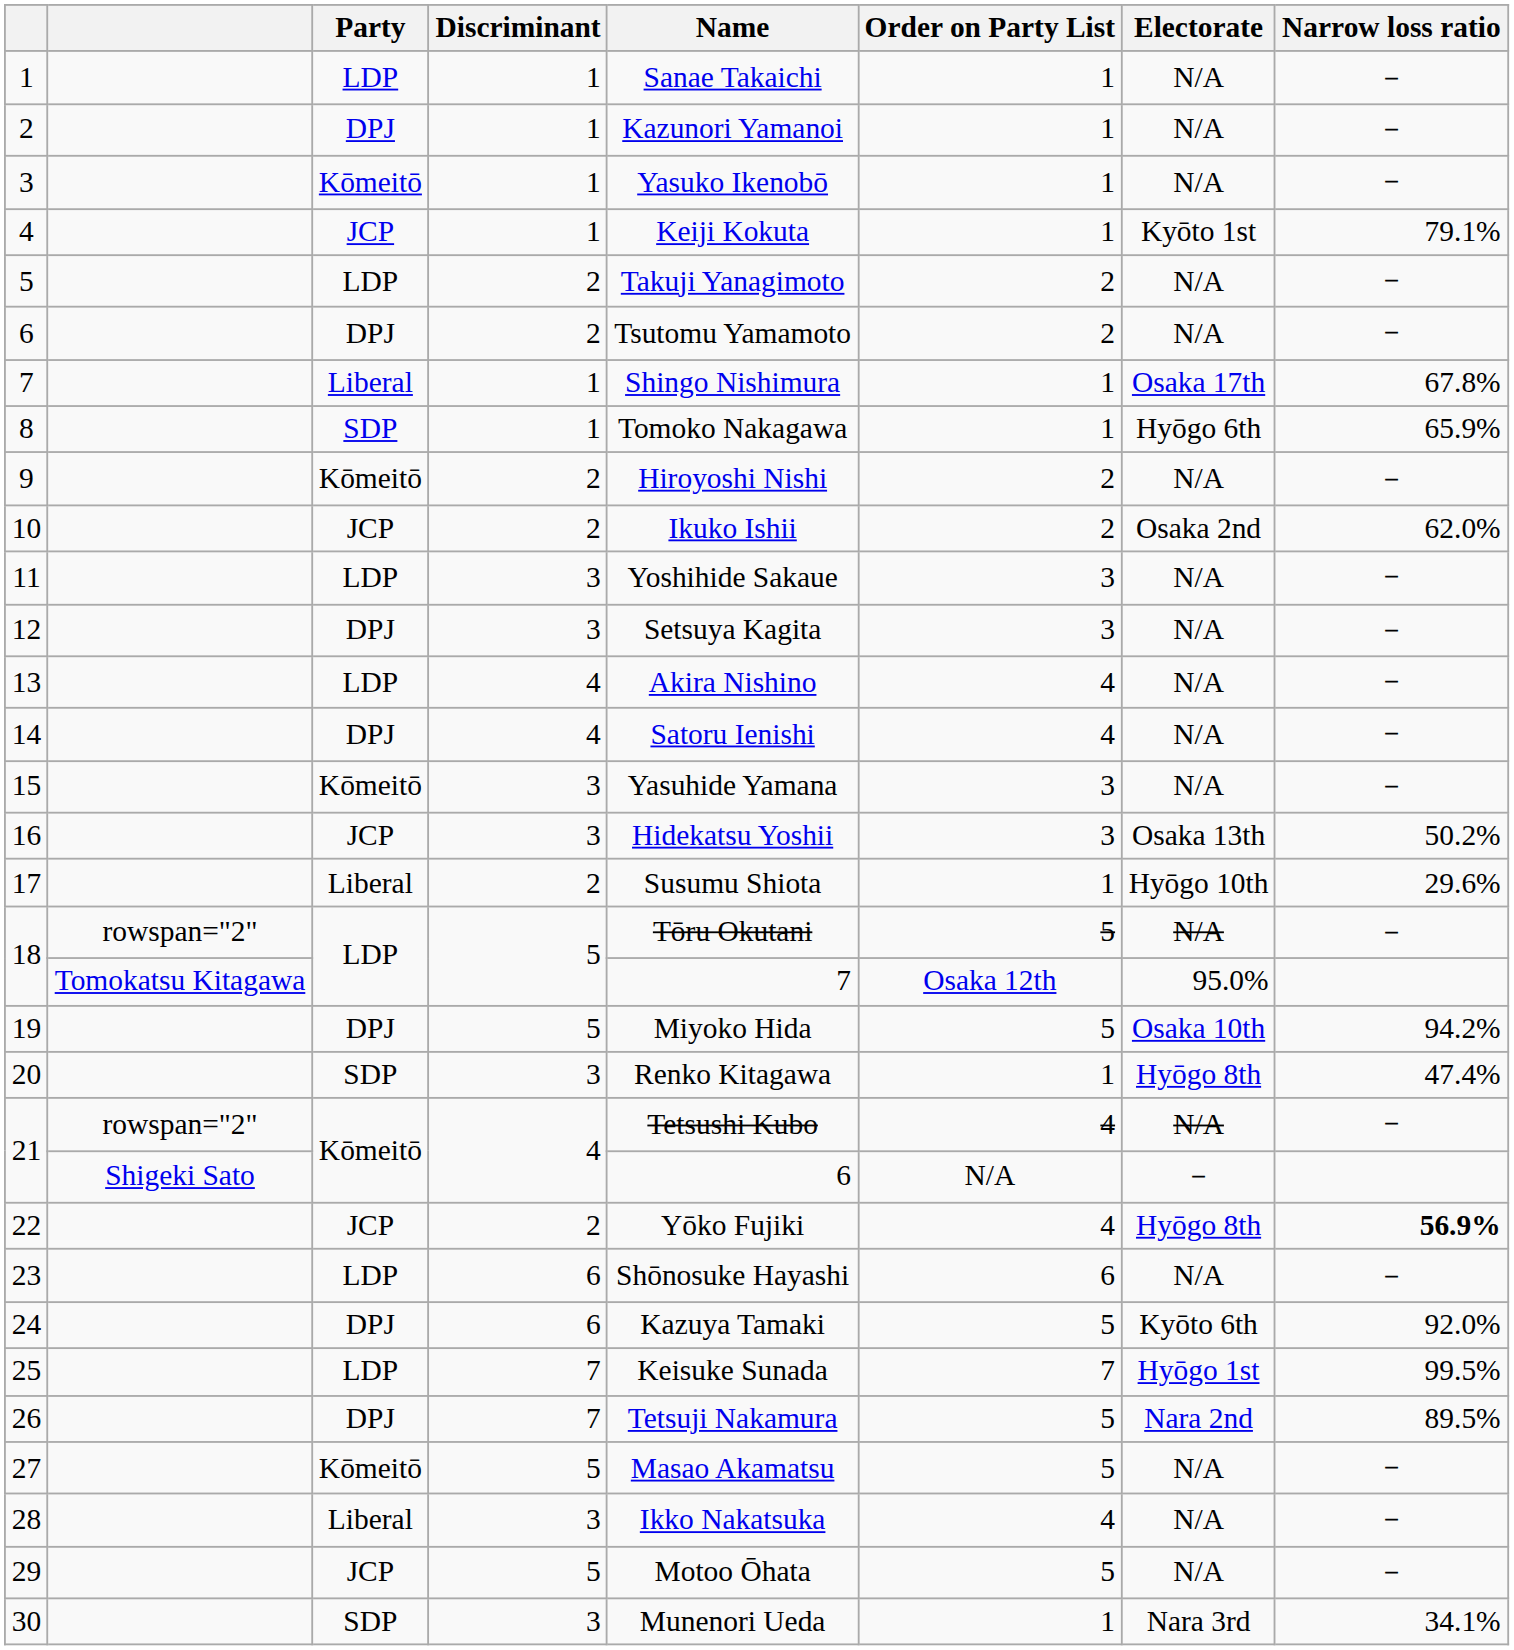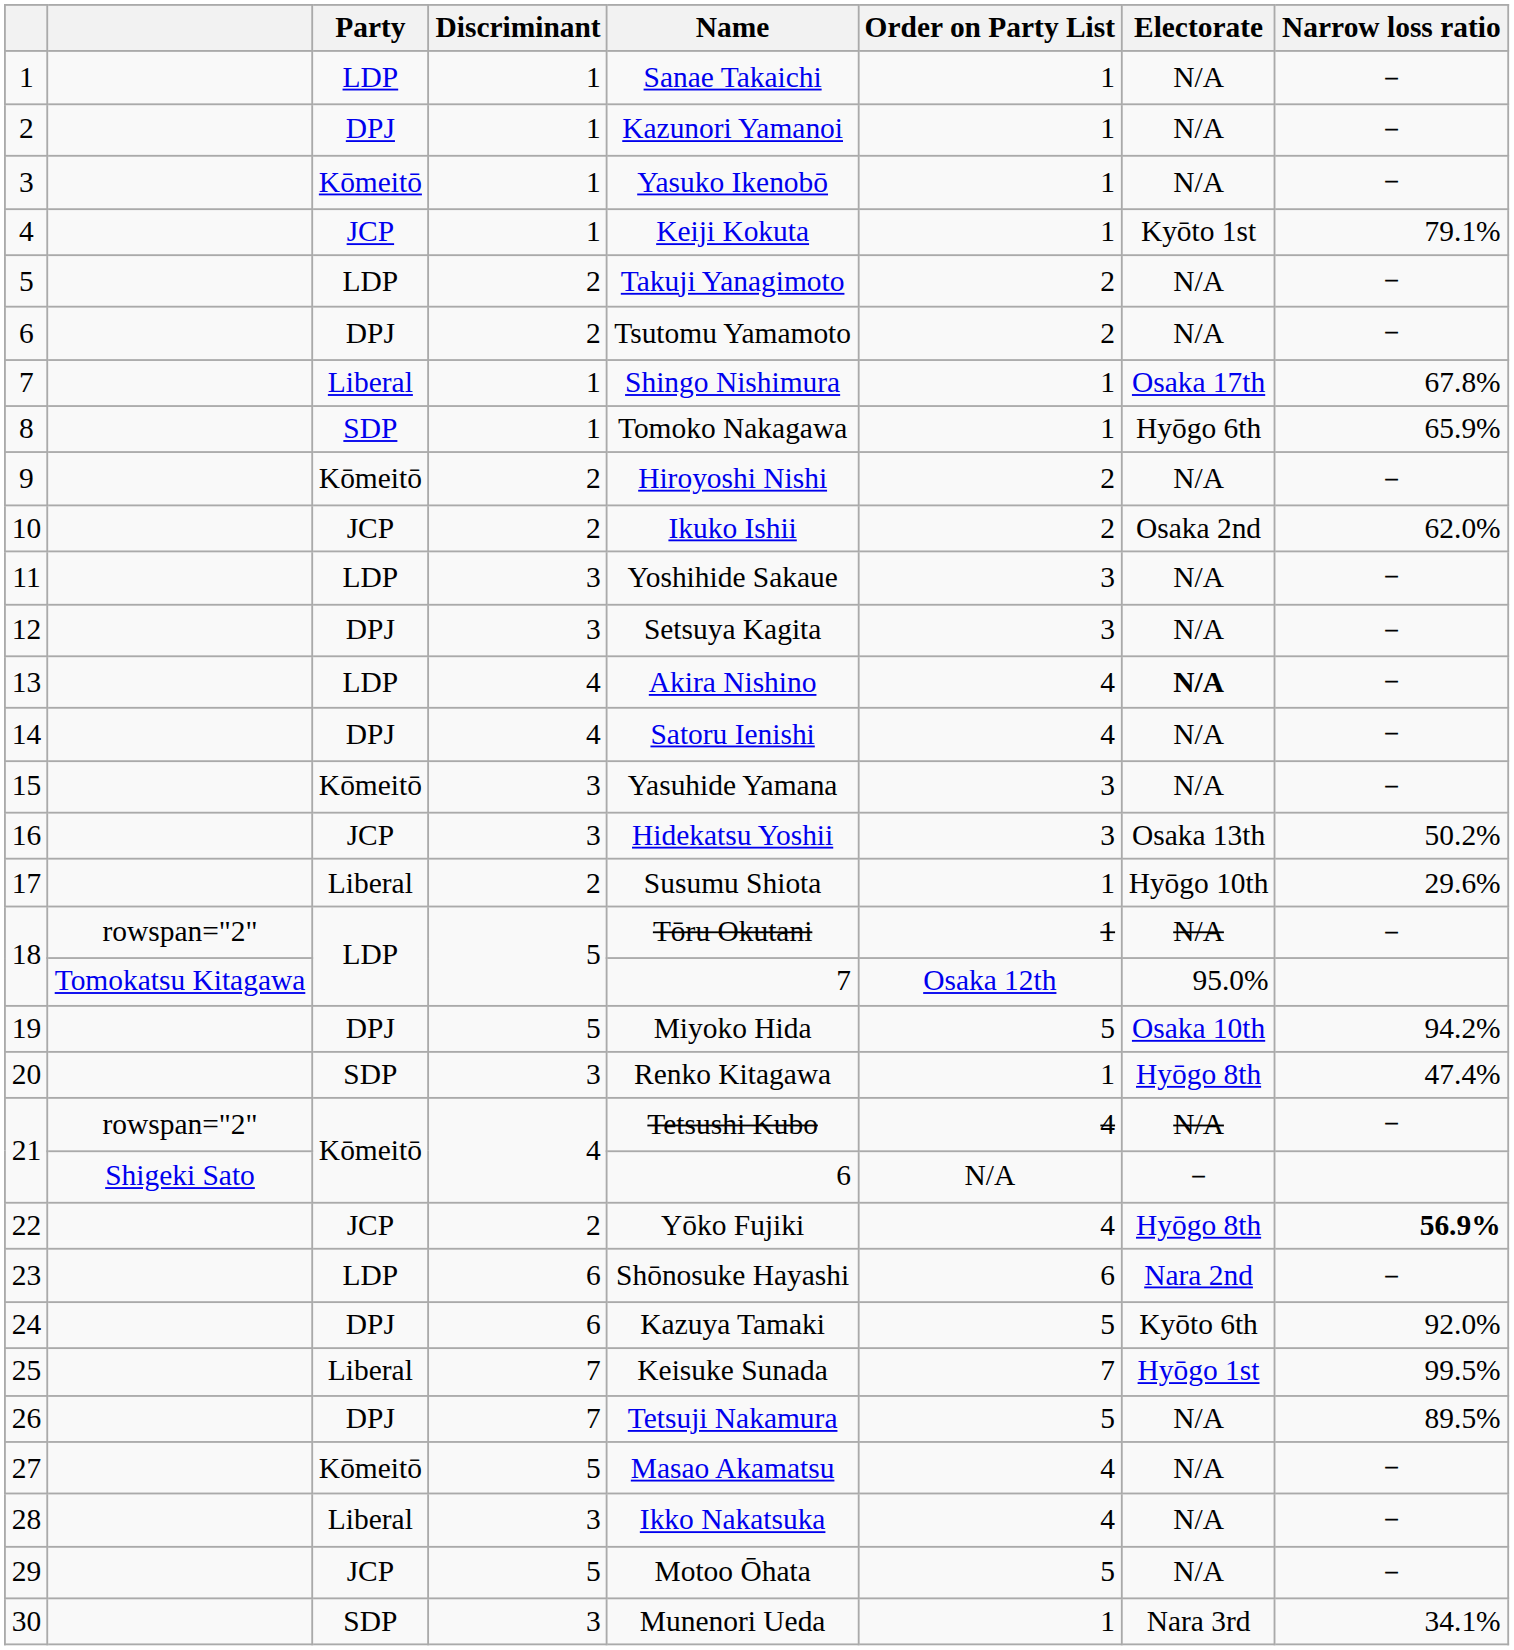13 | Electorate: normal -> bold
18 / rowspan="2" | Order on Party List: 5 -> 1
23 | Electorate: N/A -> Nara 2nd
25 | Party: LDP -> Liberal
26 | Electorate: Nara 2nd -> N/A
27 | Order on Party List: 5 -> 4
